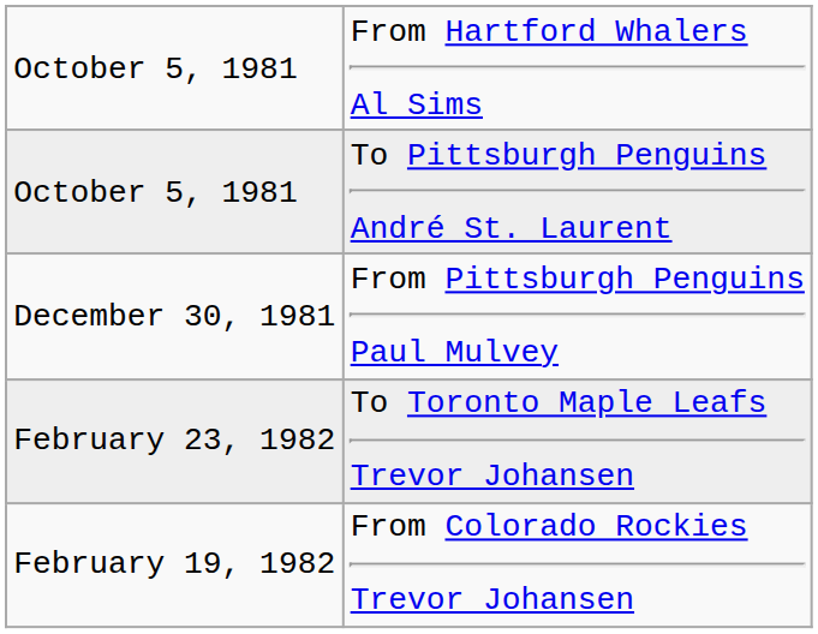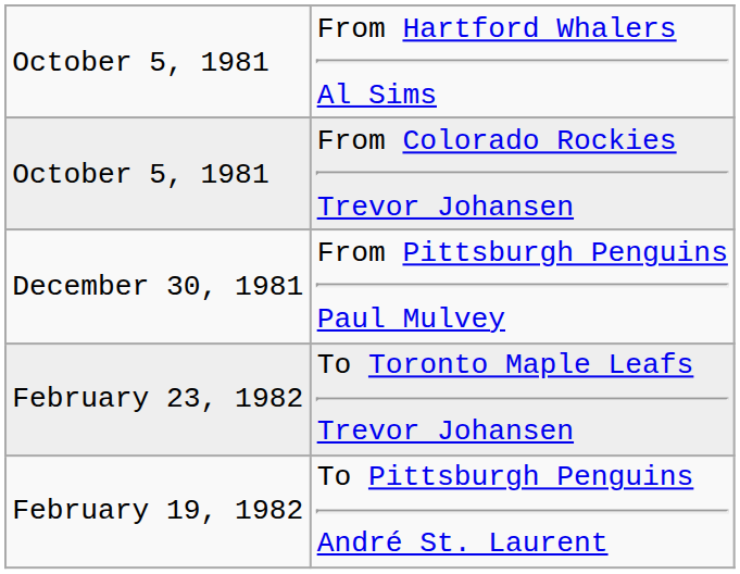row 2 | column 2: To Pittsburgh Penguins André St. Laurent -> From Colorado Rockies Trevor Johansen
row 5 | column 2: From Colorado Rockies Trevor Johansen -> To Pittsburgh Penguins André St. Laurent
